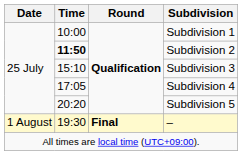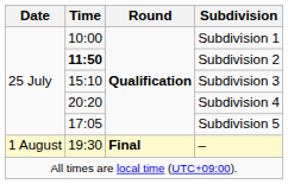Subdivision 4 | Time: 17:05 -> 20:20
Subdivision 5 | Time: 20:20 -> 17:05
